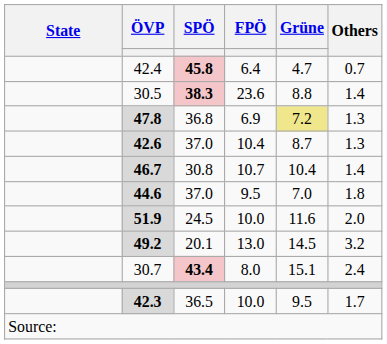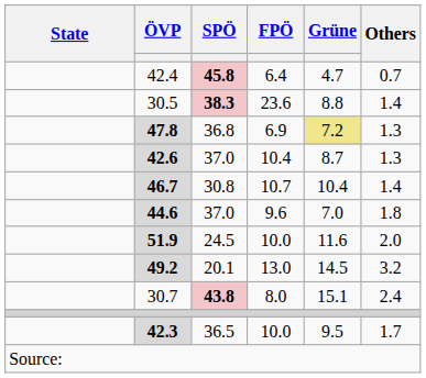44.6 | FPÖ: 9.5 -> 9.6
30.7 | SPÖ: 43.4 -> 43.8
